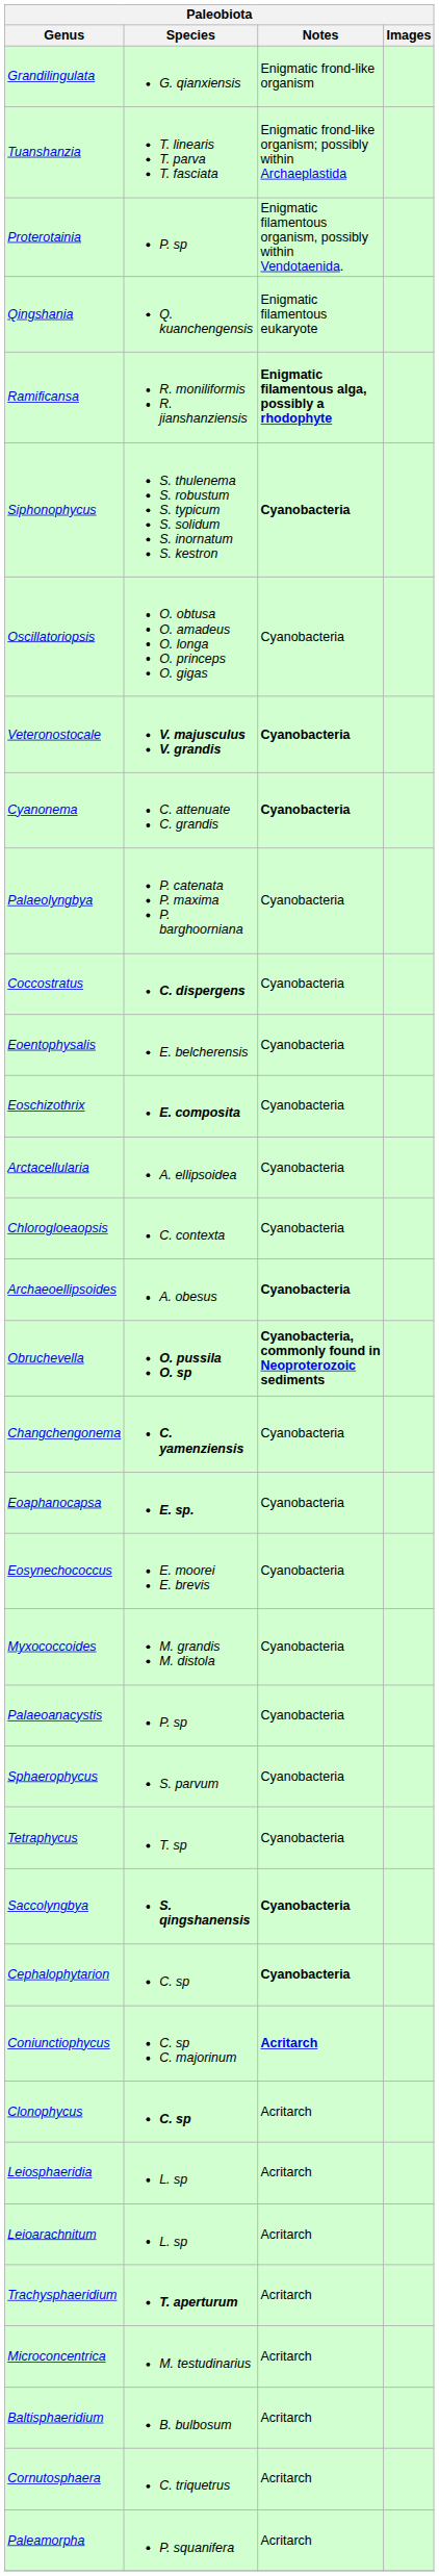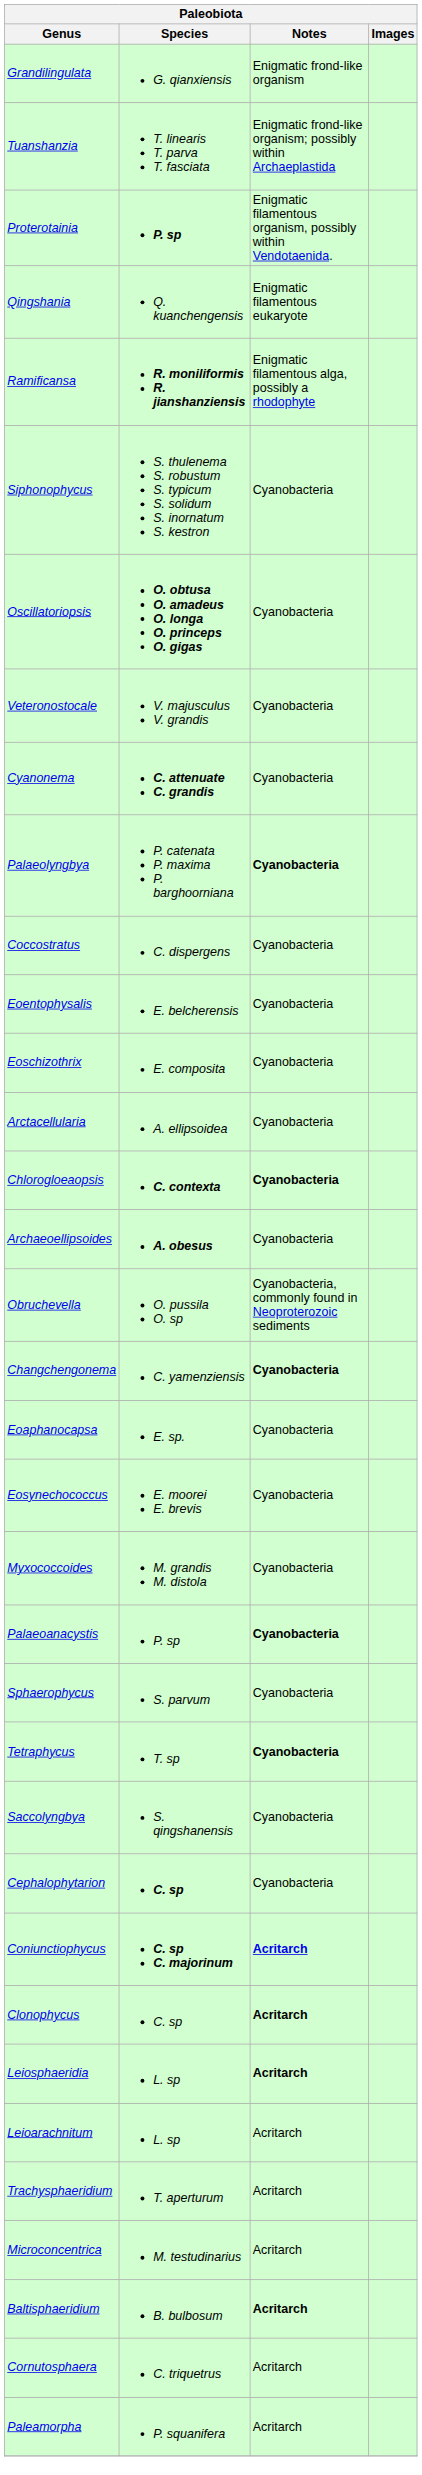Proterotainia | Species: normal -> bold
Ramificansa | Species: normal -> bold
Ramificansa | Notes: bold -> normal
Siphonophycus | Notes: bold -> normal
Oscillatoriopsis | Species: normal -> bold
Veteronostocale | Species: bold -> normal
Veteronostocale | Notes: bold -> normal
Cyanonema | Species: normal -> bold
Cyanonema | Notes: bold -> normal
Palaeolyngbya | Notes: normal -> bold
Coccostratus | Species: bold -> normal
Eoschizothrix | Species: bold -> normal
Chlorogloeaopsis | Species: normal -> bold
Chlorogloeaopsis | Notes: normal -> bold
Archaeoellipsoides | Species: normal -> bold
Archaeoellipsoides | Notes: bold -> normal
Obruchevella | Species: bold -> normal
Obruchevella | Notes: bold -> normal
Changchengonema | Species: bold -> normal
Changchengonema | Notes: normal -> bold
Eoaphanocapsa | Species: bold -> normal
Palaeoanacystis | Notes: normal -> bold
Tetraphycus | Notes: normal -> bold
Saccolyngbya | Species: bold -> normal
Saccolyngbya | Notes: bold -> normal
Cephalophytarion | Species: normal -> bold
Cephalophytarion | Notes: bold -> normal
Coniunctiophycus | Species: normal -> bold
Clonophycus | Species: bold -> normal
Clonophycus | Notes: normal -> bold
Leiosphaeridia | Notes: normal -> bold
Trachysphaeridium | Species: bold -> normal
Baltisphaeridium | Notes: normal -> bold
